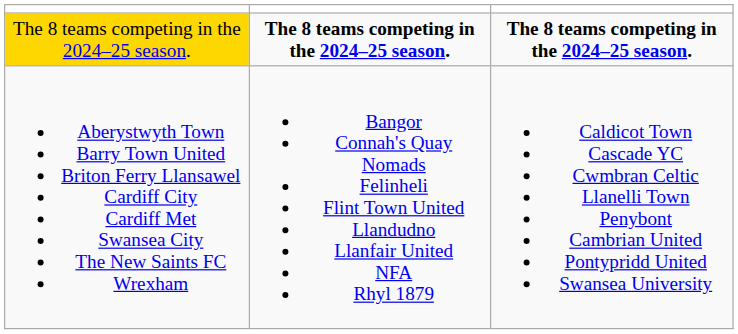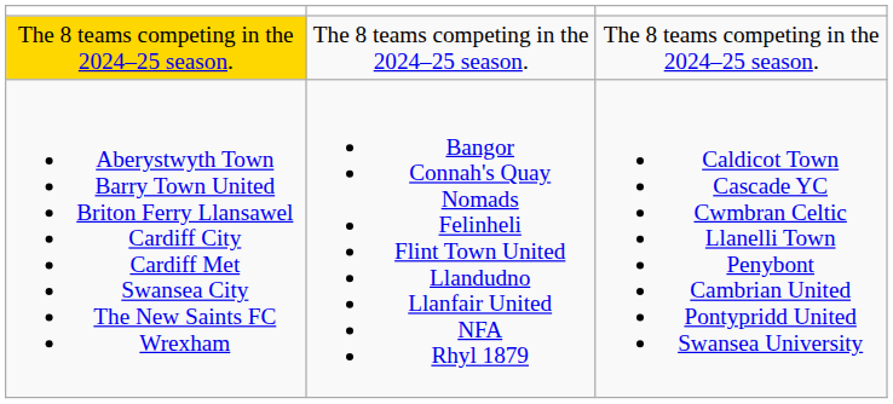row 2 | column 2: bold -> normal
row 2 | column 3: bold -> normal
